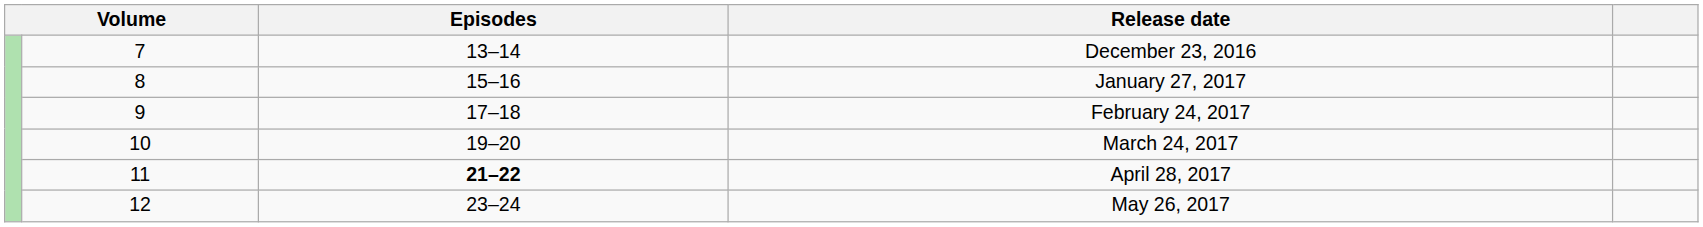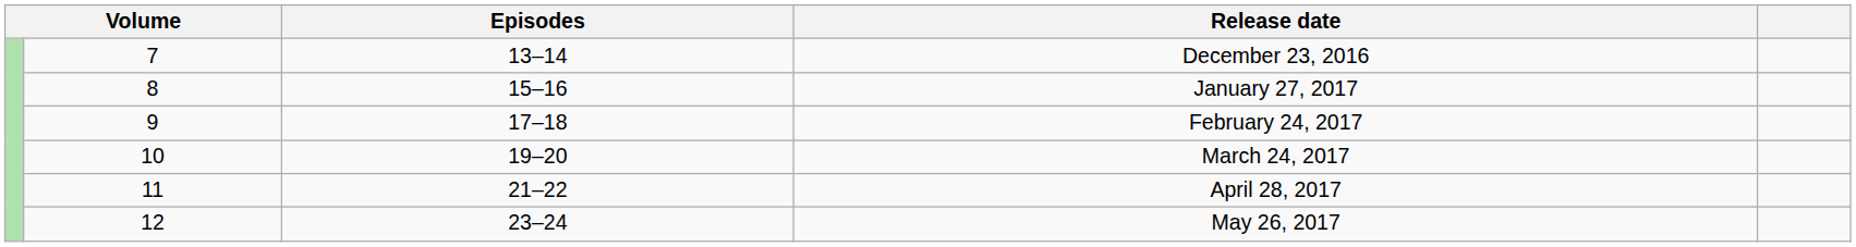April 28, 2017 | Episodes: bold -> normal
